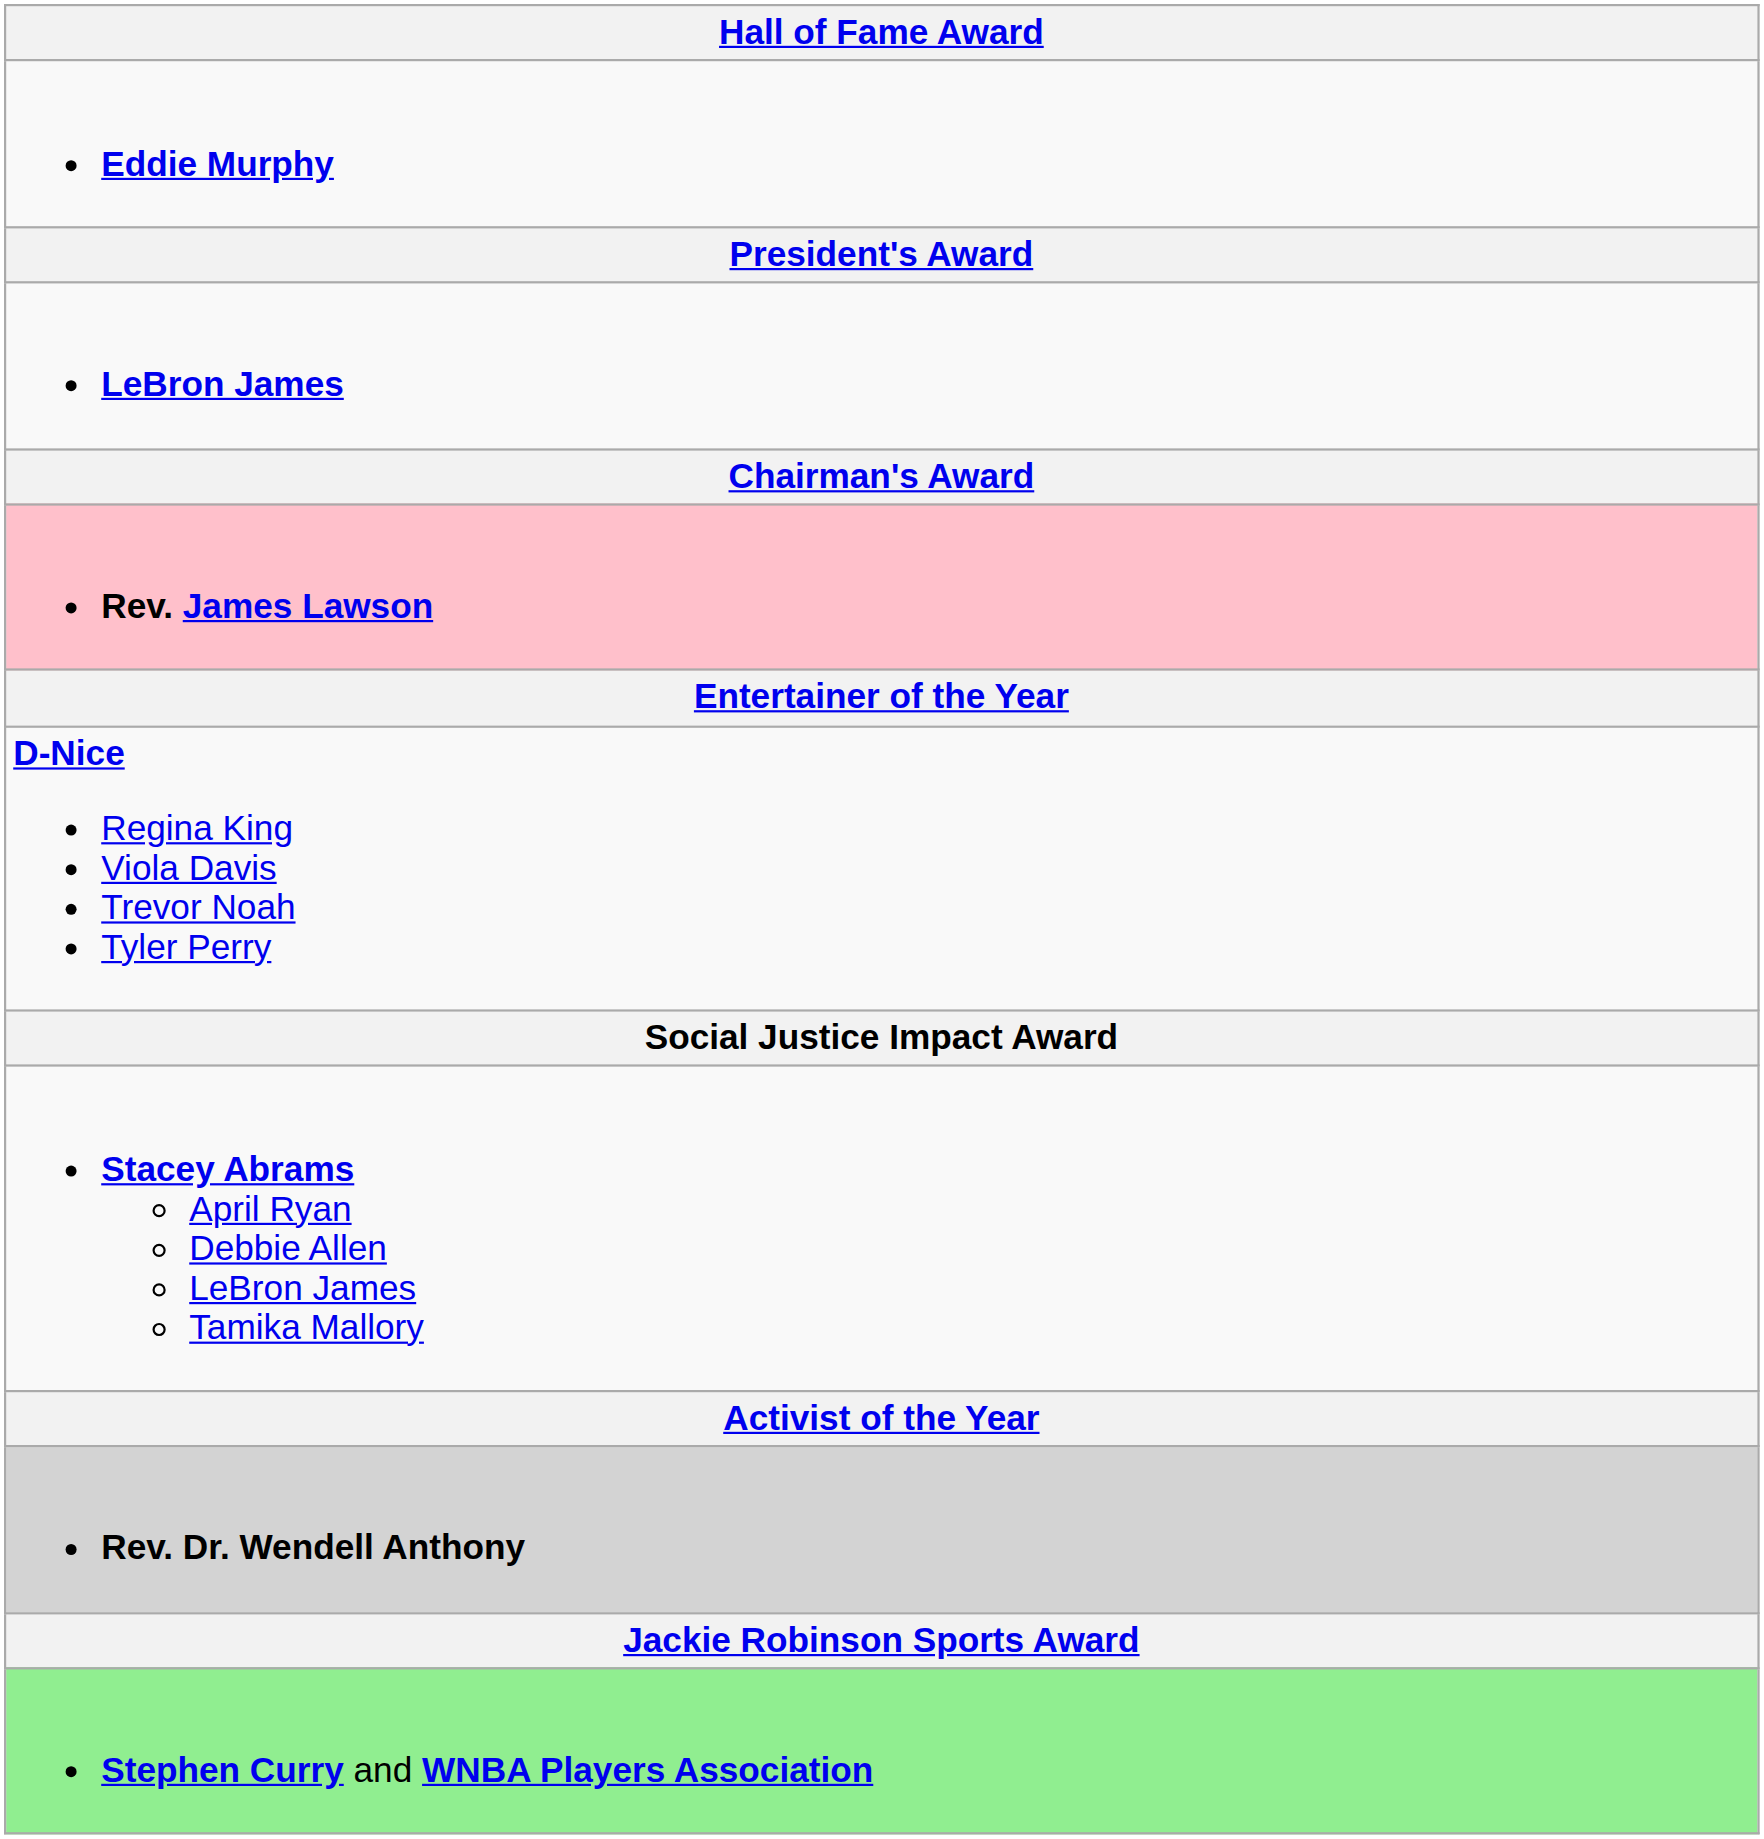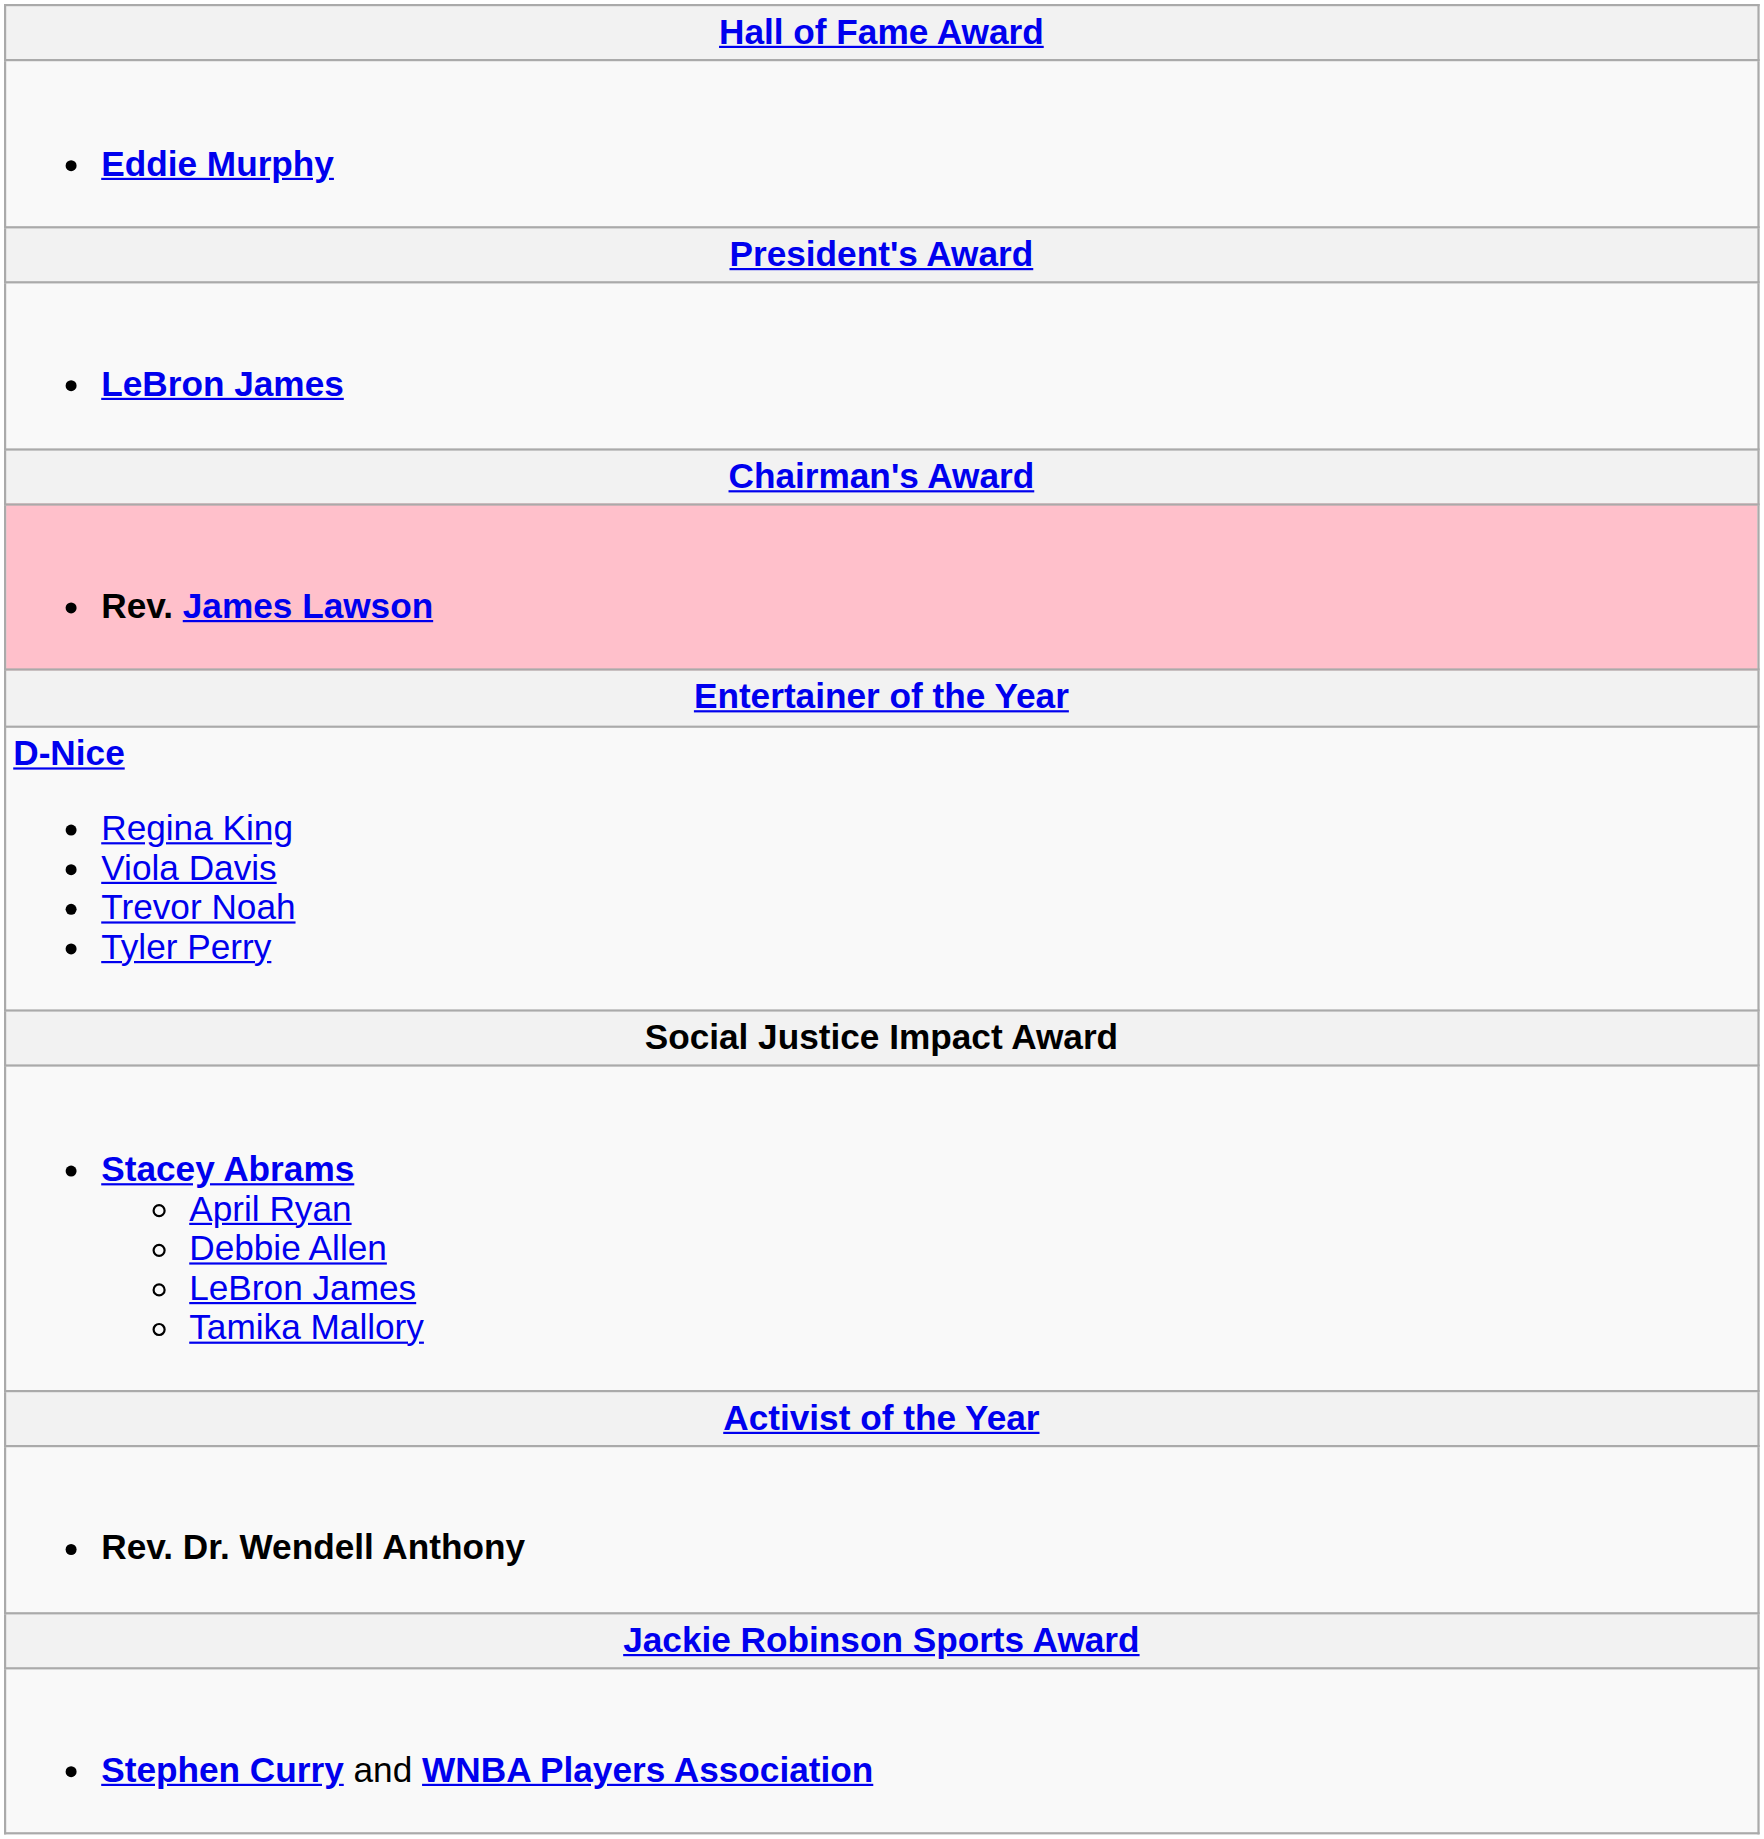row 12 | column 1: lightgrey background -> no background
row 14 | column 1: lightgreen background -> no background
